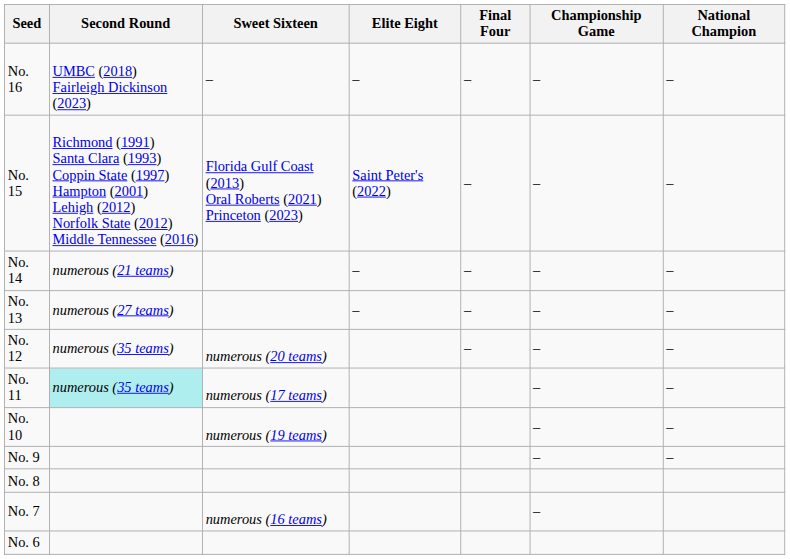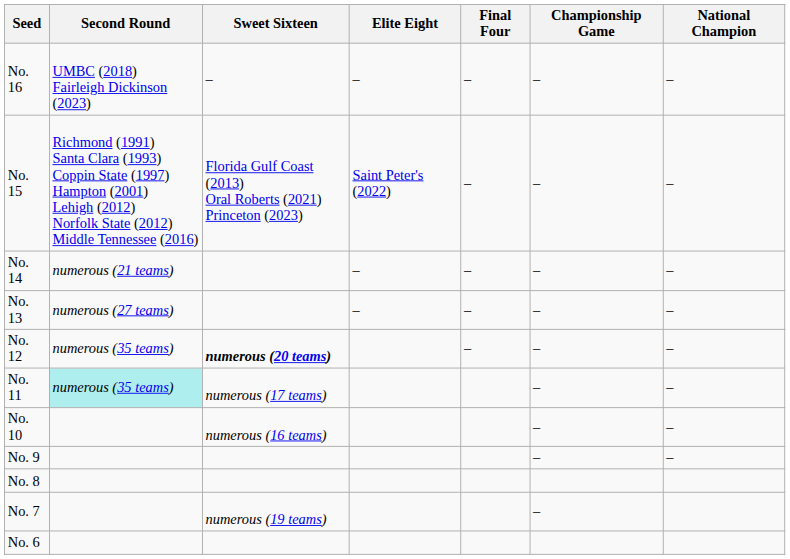No. 12 | Sweet Sixteen: normal -> bold
No. 10 | Sweet Sixteen: numerous (19 teams) -> numerous (16 teams)
No. 7 | Sweet Sixteen: numerous (16 teams) -> numerous (19 teams)
